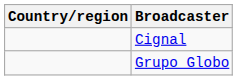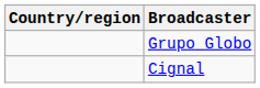rows swapped: Cignal <-> Grupo Globo
